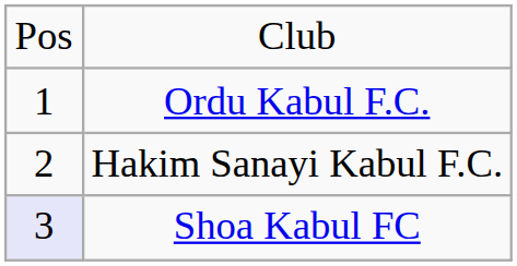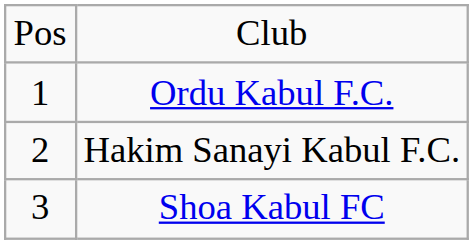Shoa Kabul FC | column 1: lavender background -> no background
